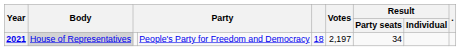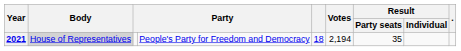2021 | Votes: 2,197 -> 2,194
2021 | Result / Party seats: 34 -> 35
